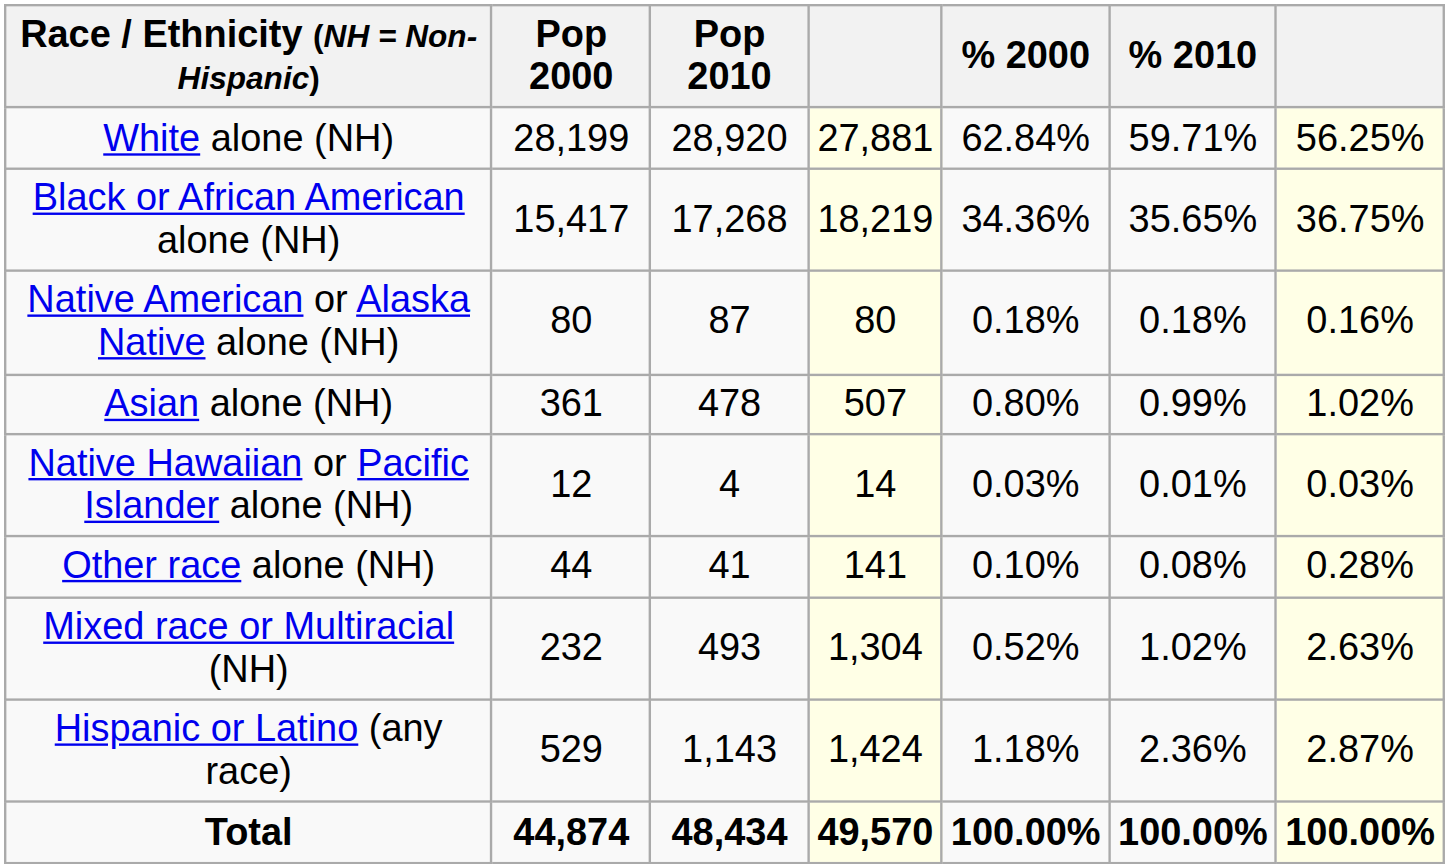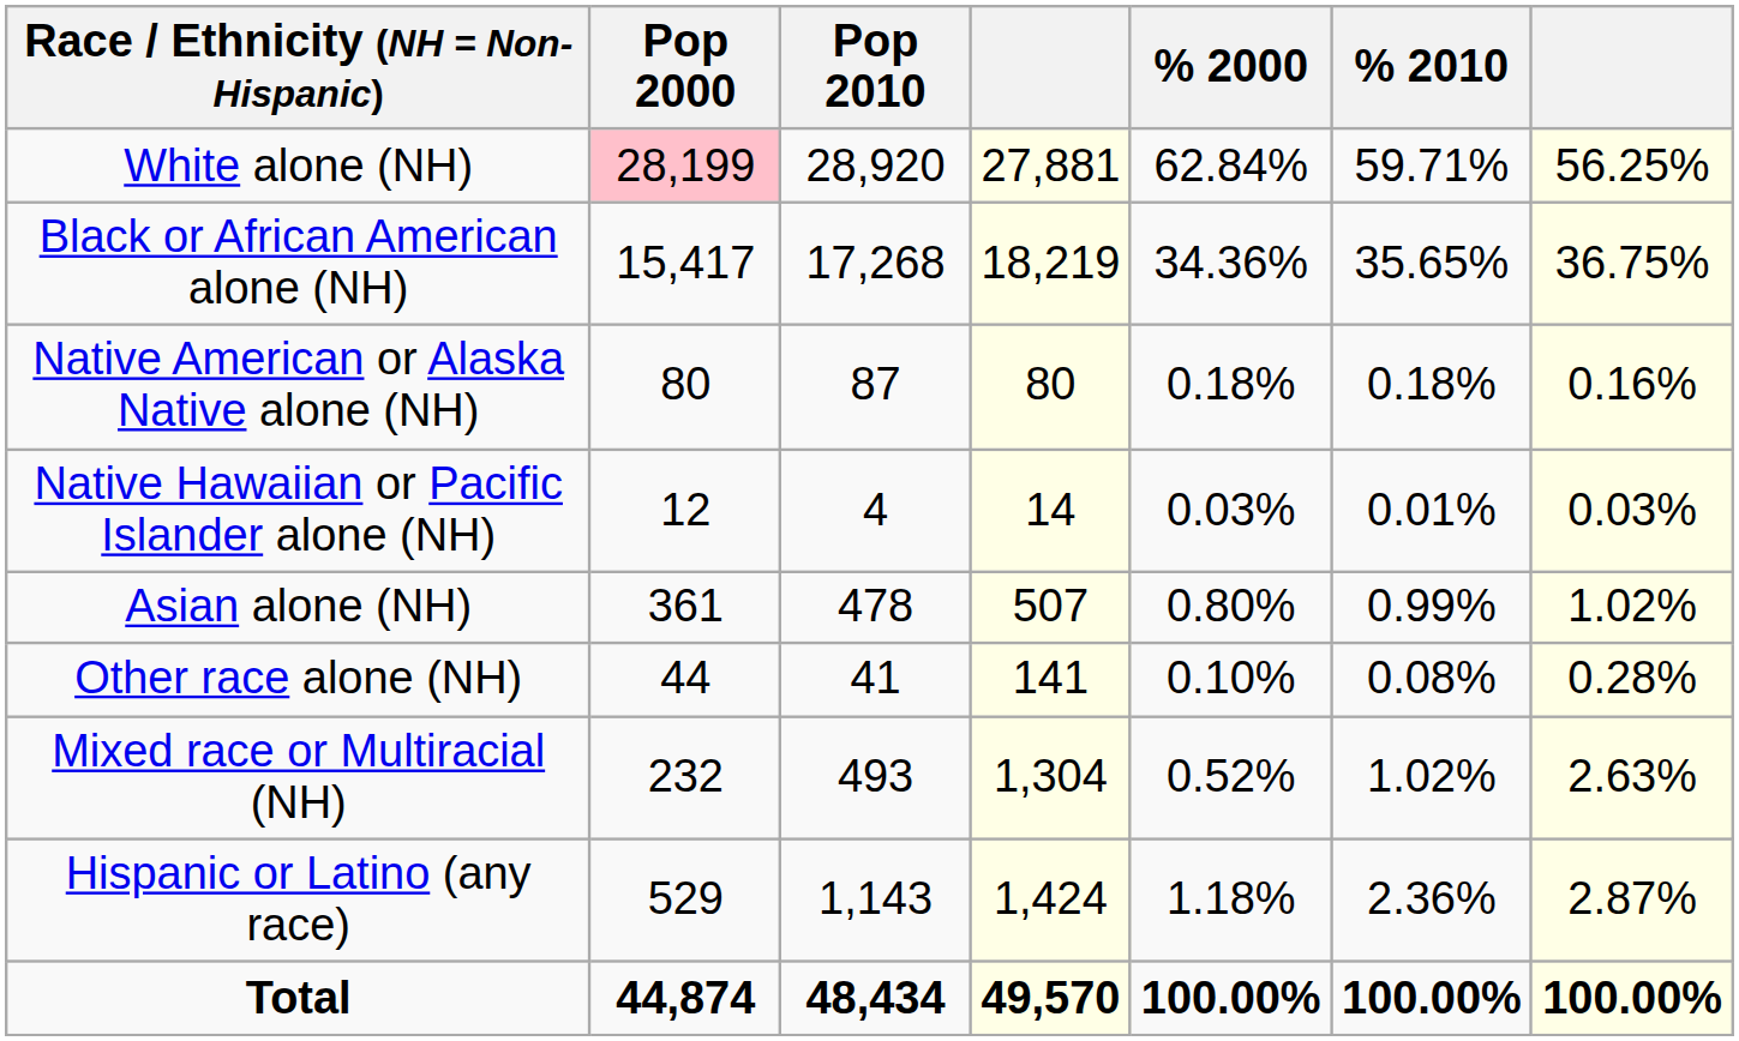White alone (NH) | Pop 2000: no background -> pink background
rows swapped: Asian alone (NH) <-> Native Hawaiian or Pacific Islander alone (NH)
